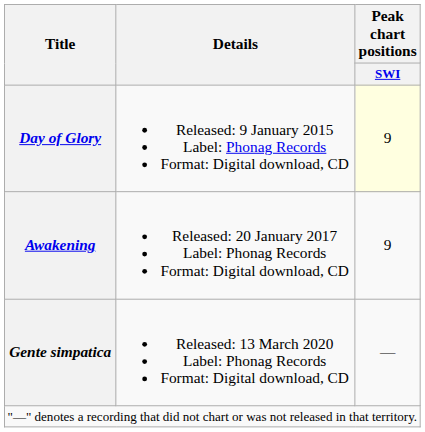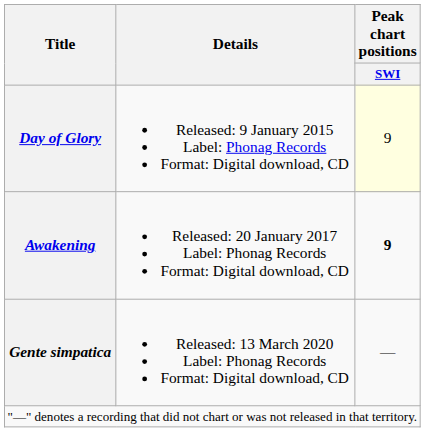Awakening | Peak chart positions / SWI: normal -> bold
